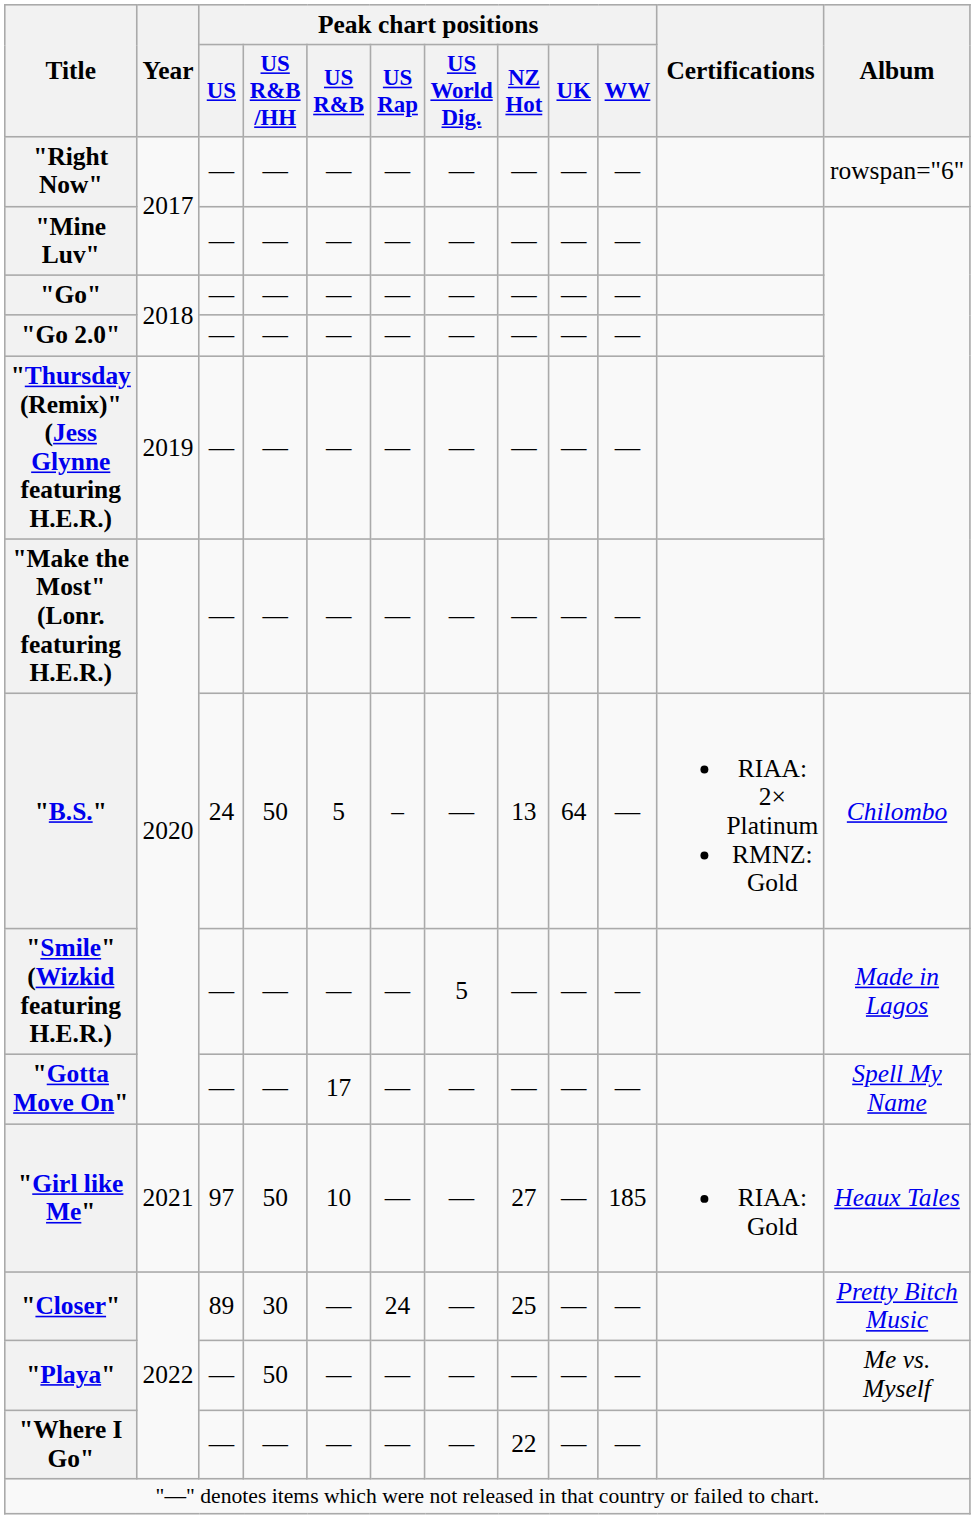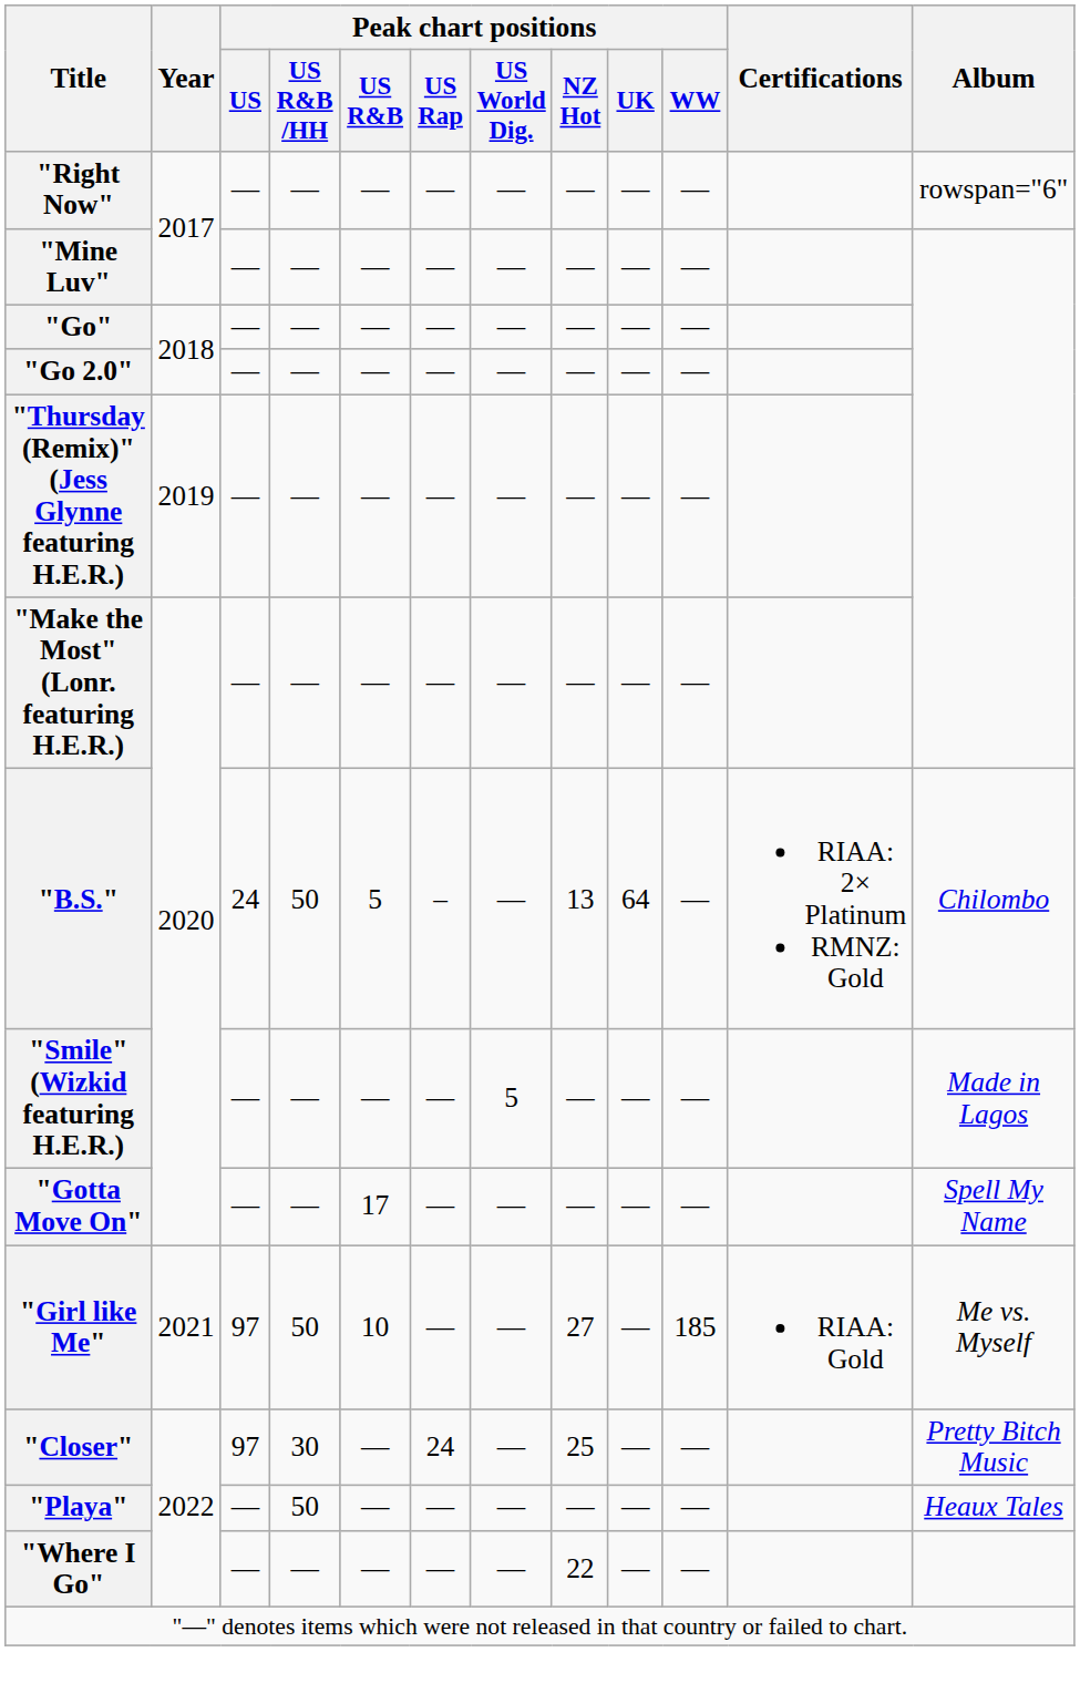"Girl like Me" | Album: Heaux Tales -> Me vs. Myself
"Closer" | Peak chart positions / US: 89 -> 97
"Playa" | Album: Me vs. Myself -> Heaux Tales
